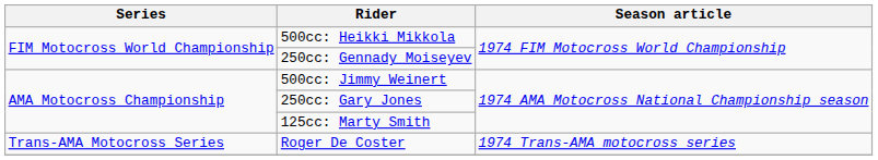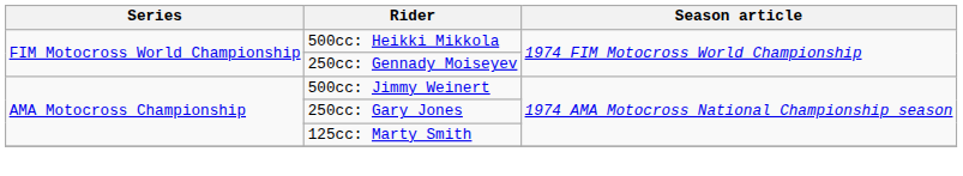- row: Trans-AMA Motocross Series | Roger De Coster | 1974 Trans-AMA motocross series
